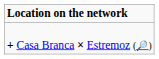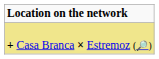row 2 | column 1: no background -> khaki background
